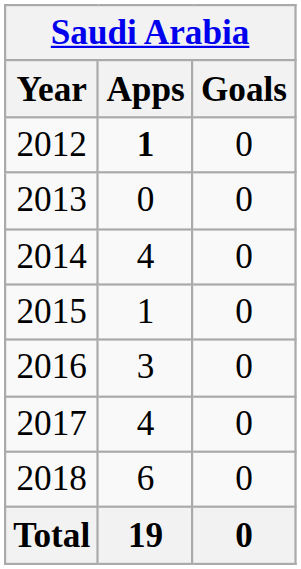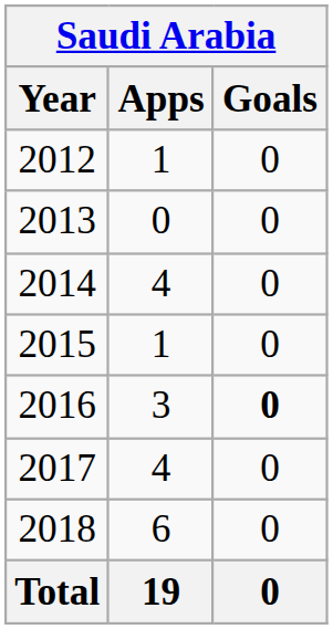2012 | Apps: bold -> normal
2016 | Goals: normal -> bold
